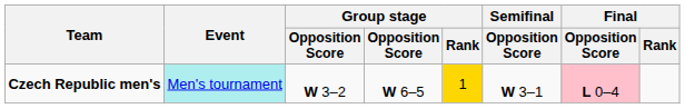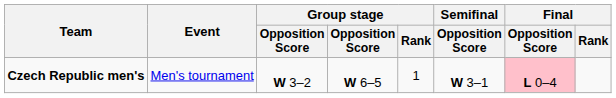Czech Republic men's | Event: paleturquoise background -> no background
Czech Republic men's | Group stage / Rank: gold background -> no background
